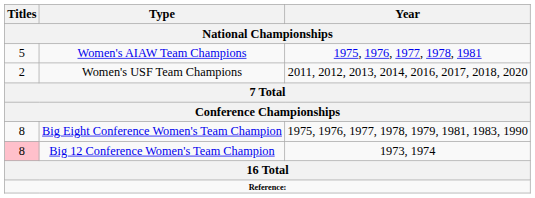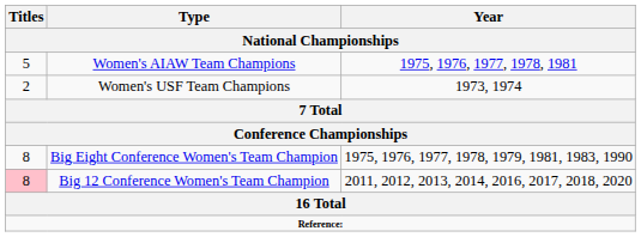Women's USF Team Champions | Year: 2011, 2012, 2013, 2014, 2016, 2017, 2018, 2020 -> 1973, 1974
Big 12 Conference Women's Team Champion | Year: 1973, 1974 -> 2011, 2012, 2013, 2014, 2016, 2017, 2018, 2020
